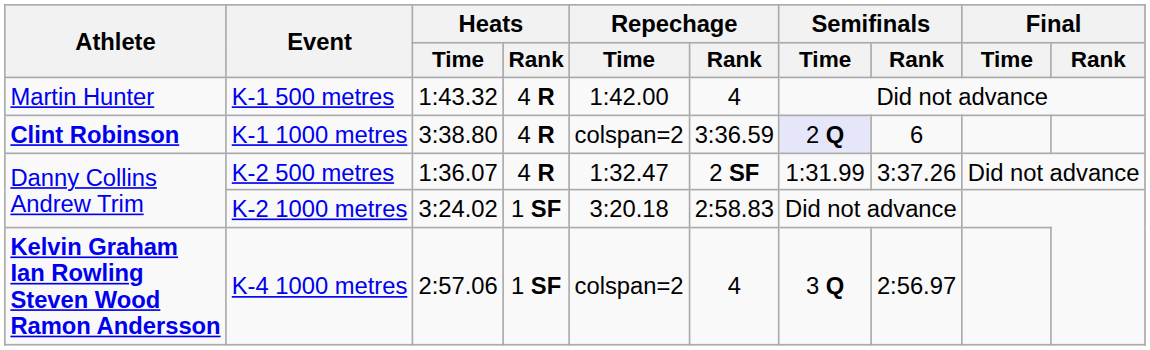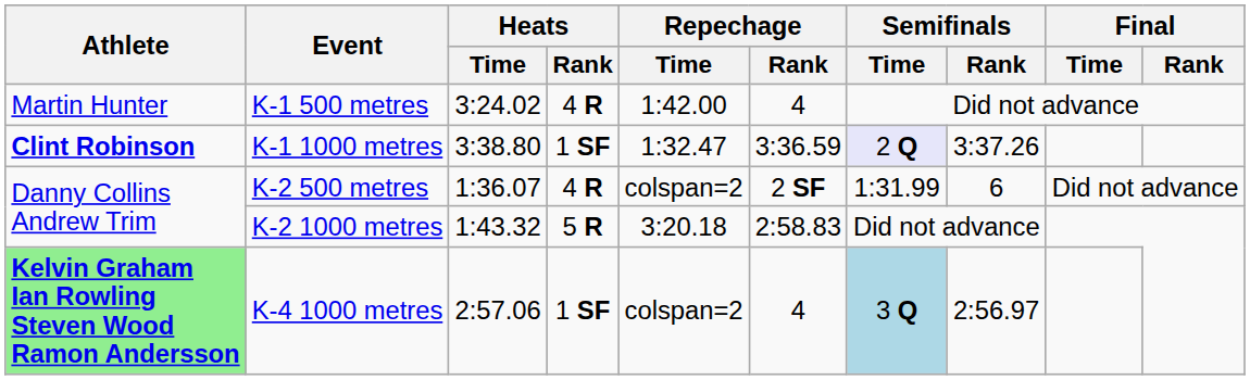K-1 500 metres | Heats / Time: 1:43.32 -> 3:24.02
K-1 1000 metres | Heats / Rank: 4 R -> 1 SF
K-1 1000 metres | Repechage / Time: colspan=2 -> 1:32.47
K-1 1000 metres | Semifinals / Rank: 6 -> 3:37.26
K-2 500 metres | Repechage / Time: 1:32.47 -> colspan=2
K-2 500 metres | Semifinals / Rank: 3:37.26 -> 6
K-2 1000 metres | Heats / Time: 3:24.02 -> 1:43.32
K-2 1000 metres | Heats / Rank: 1 SF -> 5 R
K-4 1000 metres | Athlete: no background -> lightgreen background
K-4 1000 metres | Semifinals / Time: no background -> lightblue background
